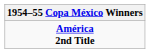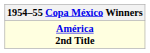row 2 | column 1: no background -> lightyellow background
